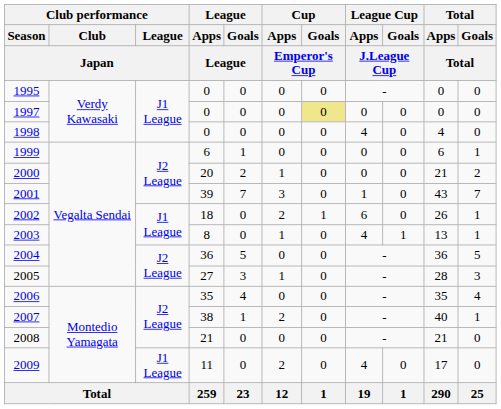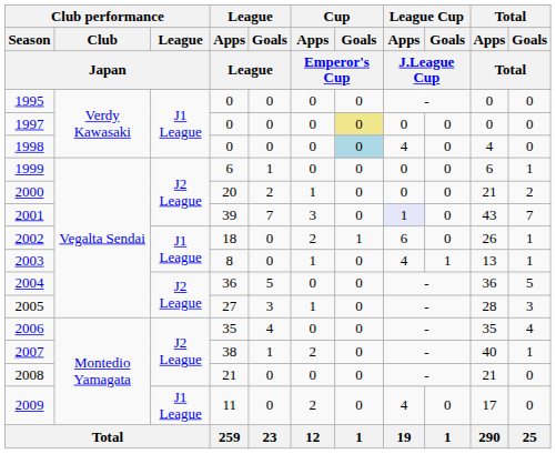1998 | Cup / Goals / Emperor's Cup: no background -> lightblue background
2001 | League Cup / Apps / J.League Cup: no background -> lavender background
